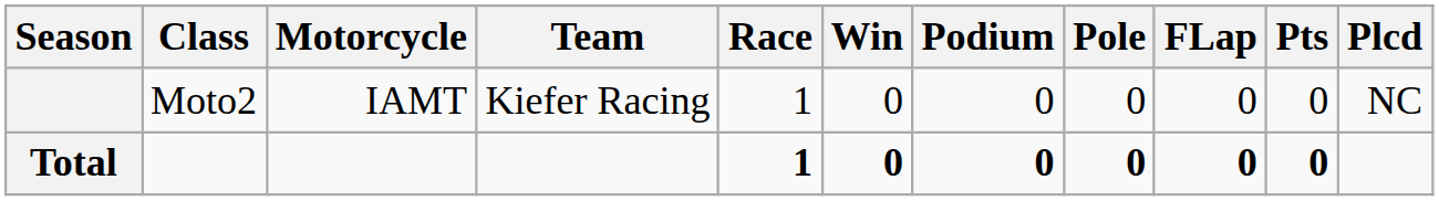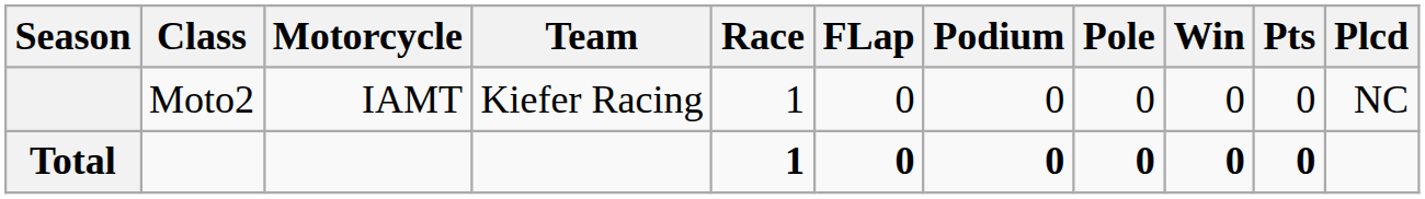columns swapped: Win <-> FLap
